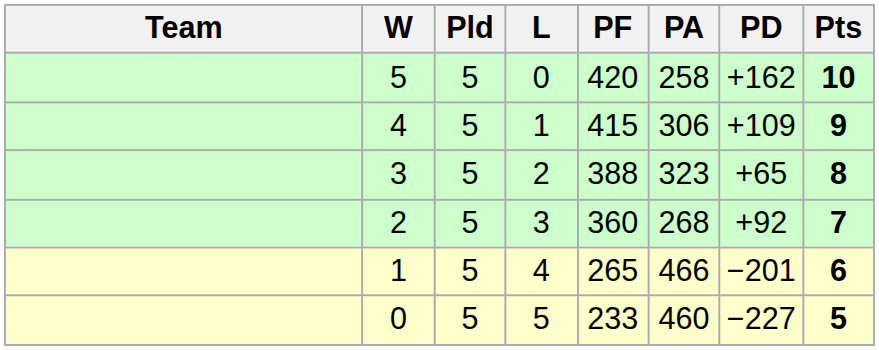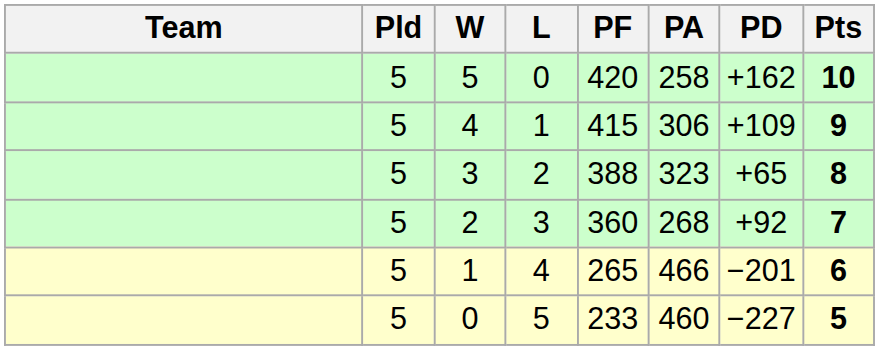columns swapped: Pld <-> W
